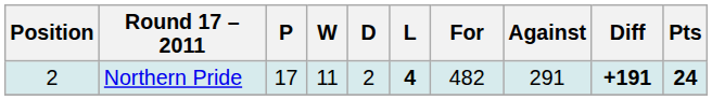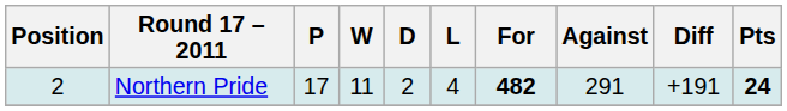Northern Pride | L: bold -> normal
Northern Pride | For: normal -> bold
Northern Pride | Diff: bold -> normal
